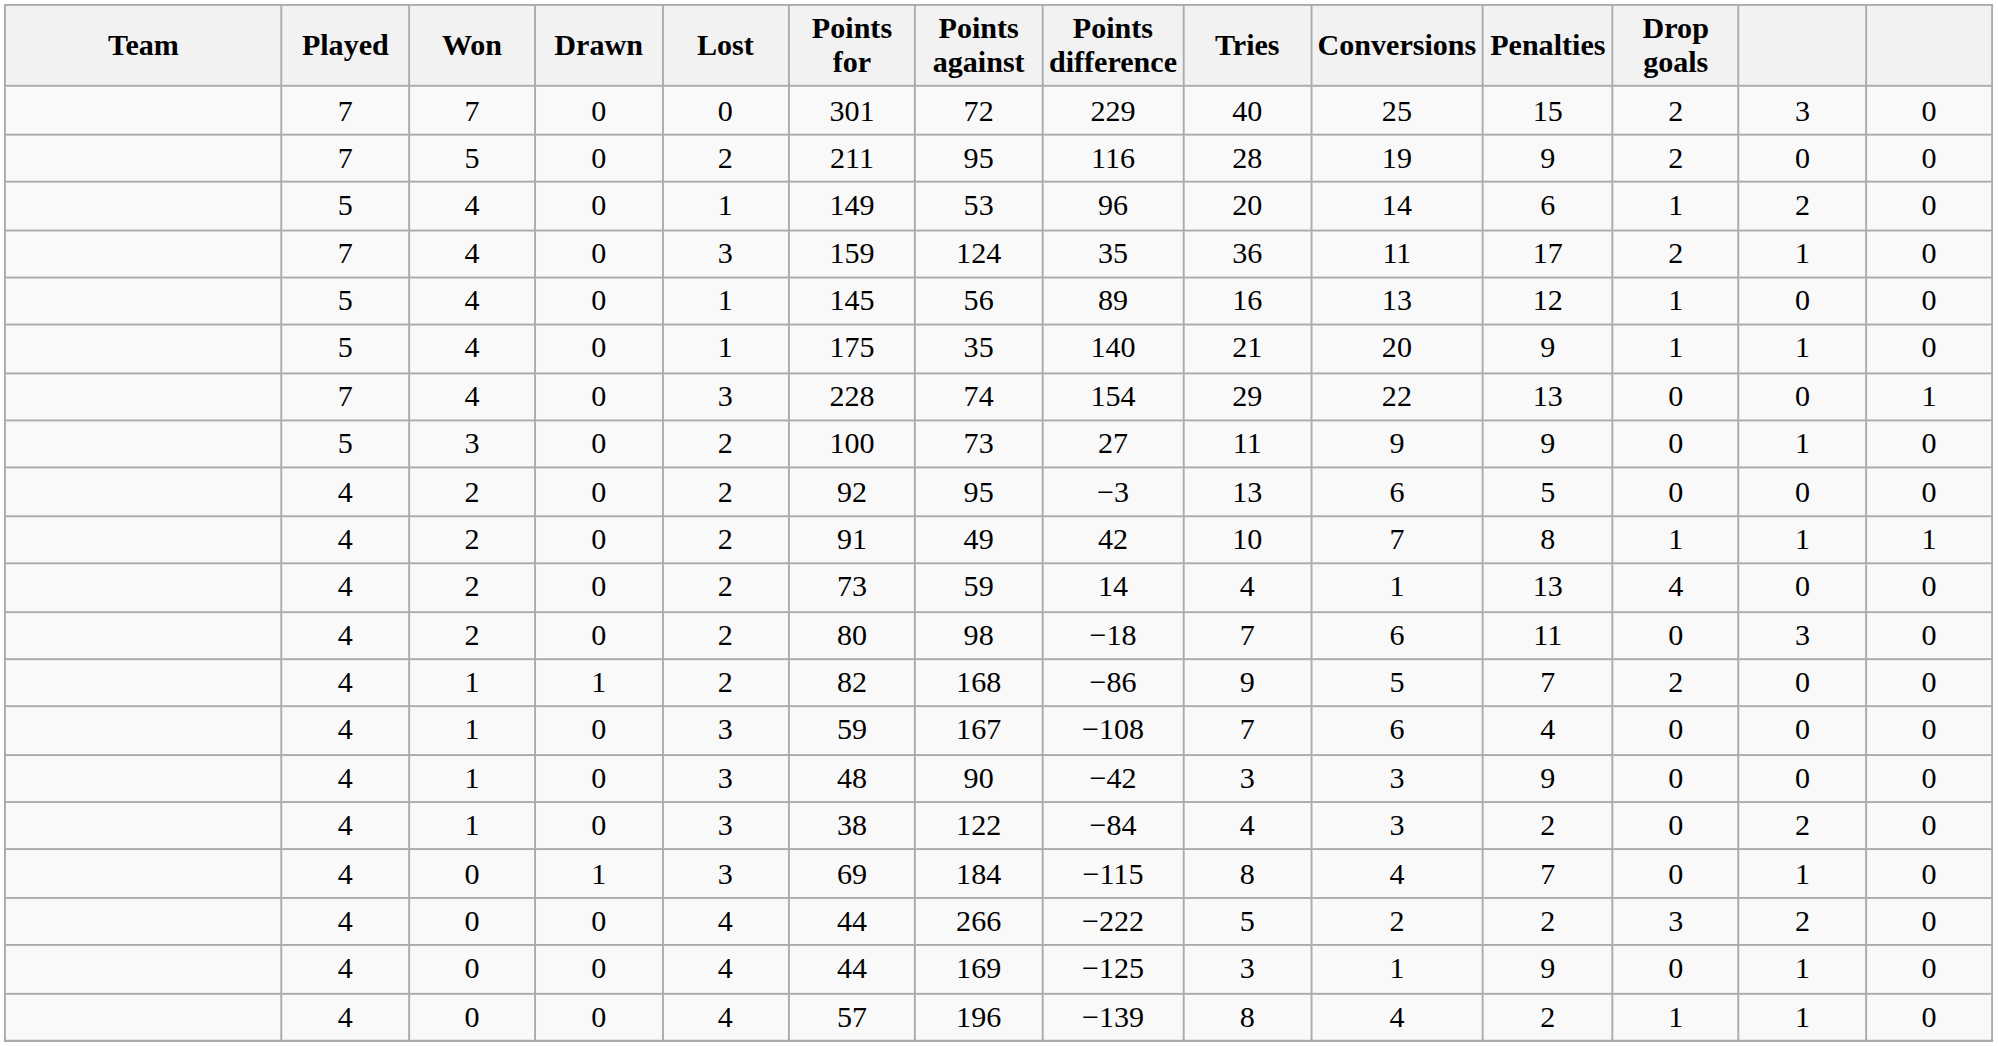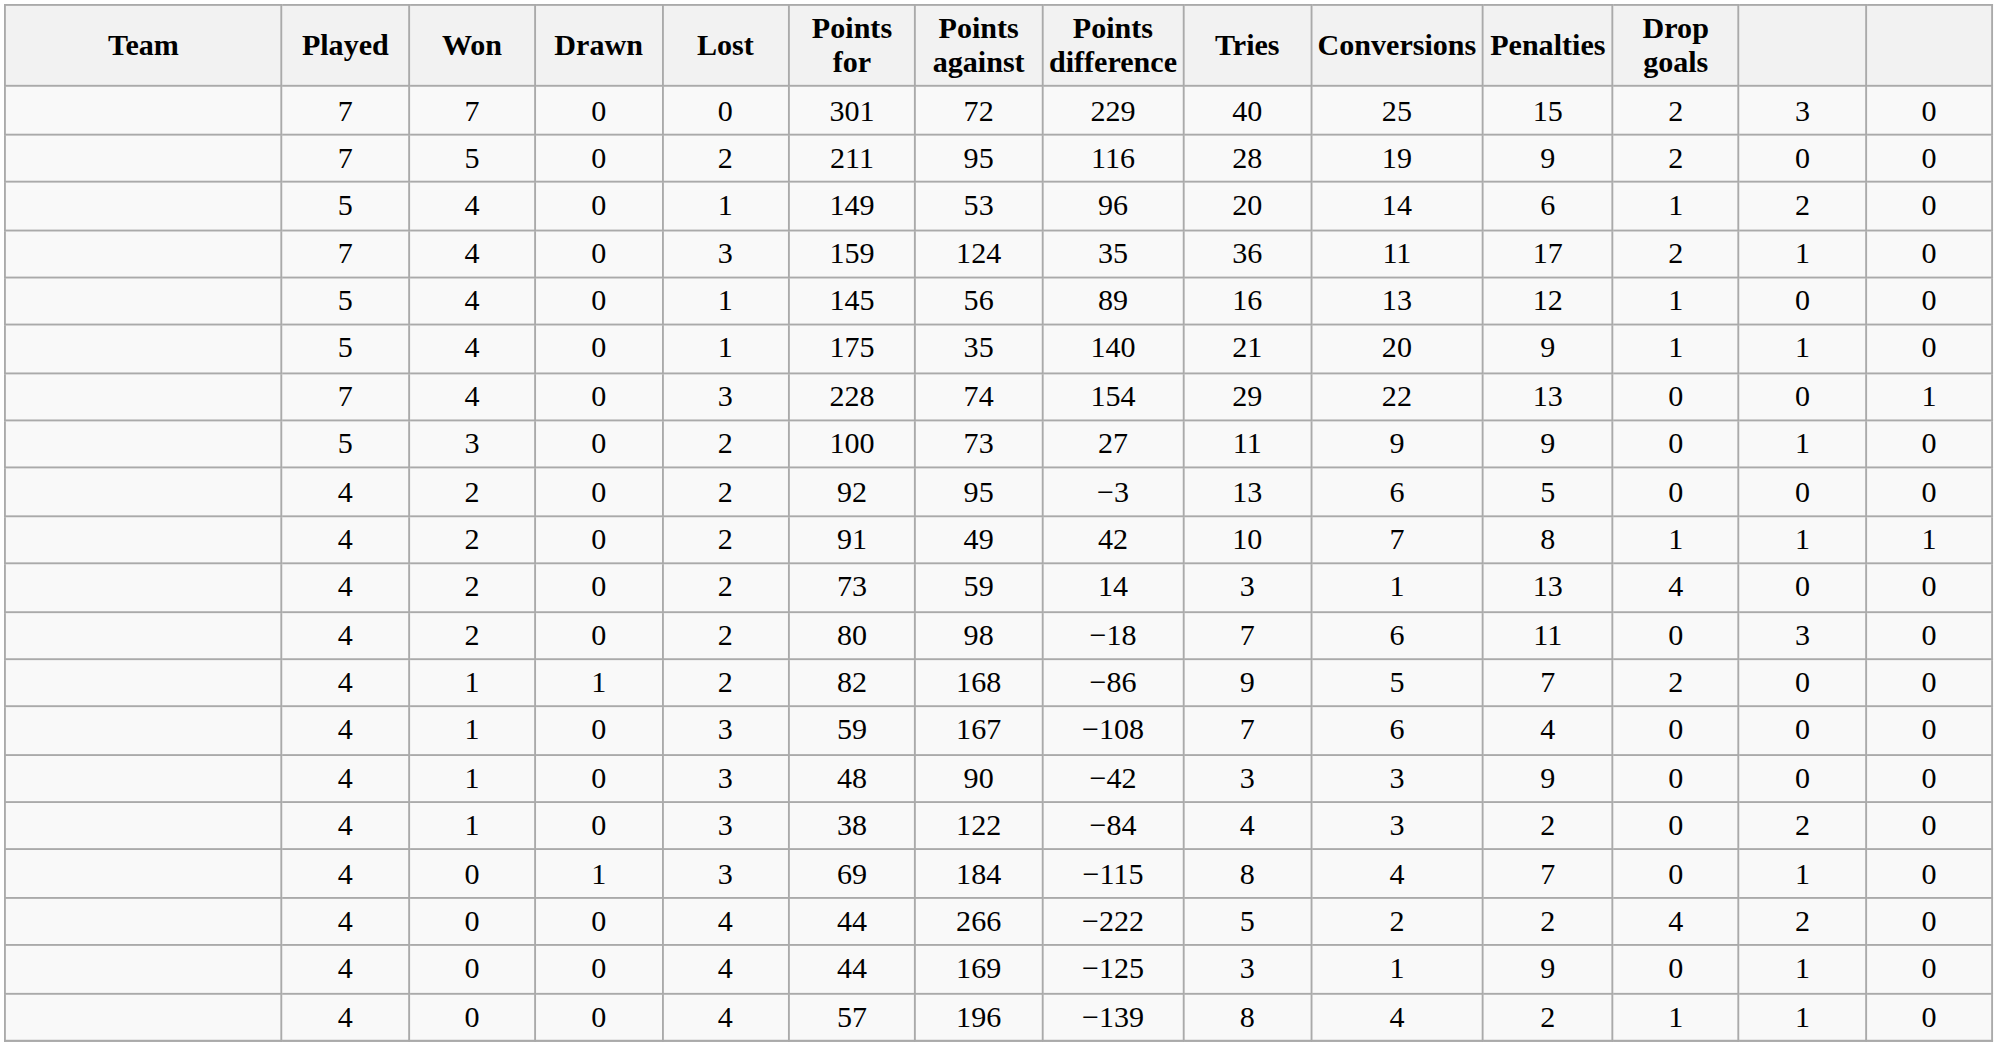row 12 | Tries: 4 -> 3
row 19 | Drop goals: 3 -> 4
